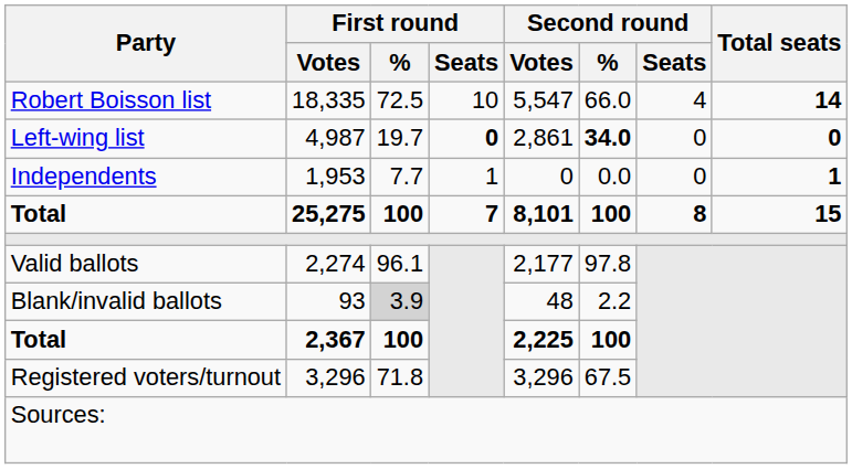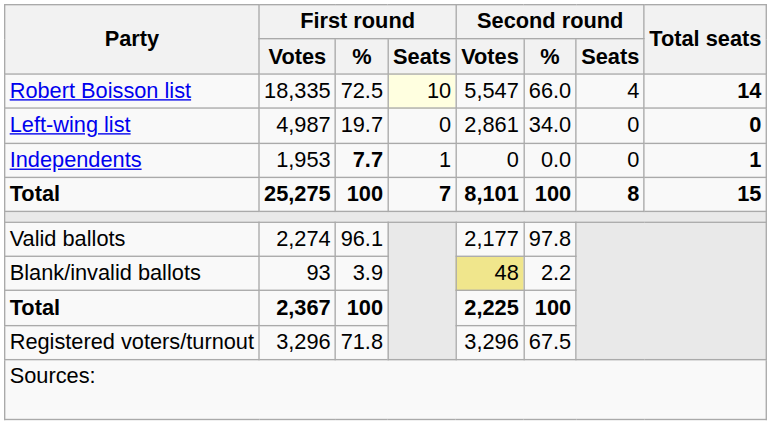Robert Boisson list | First round / Seats: no background -> lightyellow background
Left-wing list | First round / Seats: bold -> normal
Left-wing list | Second round / %: bold -> normal
Independents | First round / %: normal -> bold
Blank/invalid ballots | First round / %: lightgrey background -> no background
Blank/invalid ballots | Second round / Votes: no background -> khaki background
